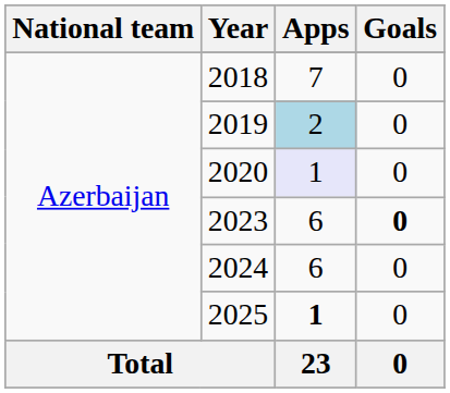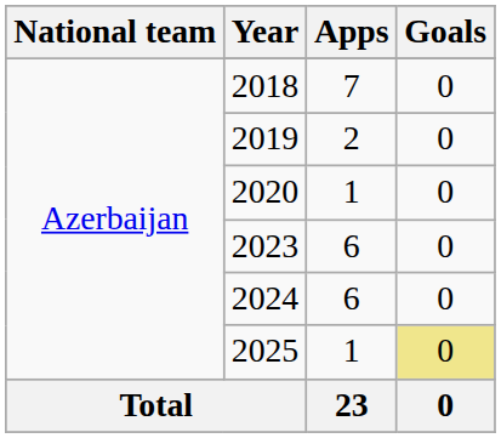2019 | Apps: lightblue background -> no background
2020 | Apps: lavender background -> no background
2023 | Goals: bold -> normal
2025 | Apps: bold -> normal
2025 | Goals: no background -> khaki background
